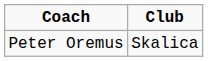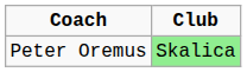Peter Oremus | Club: no background -> lightgreen background
